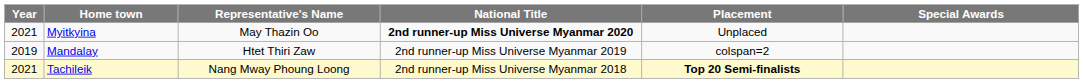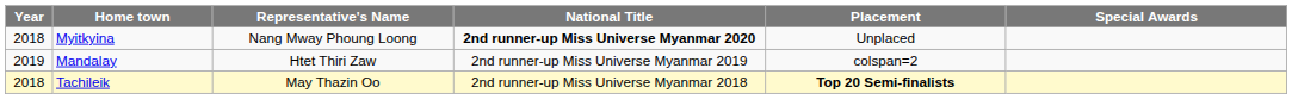Myitkyina | Year: 2021 -> 2018
Myitkyina | Representative's Name: May Thazin Oo -> Nang Mway Phoung Loong
Tachileik | Year: 2021 -> 2018
Tachileik | Representative's Name: Nang Mway Phoung Loong -> May Thazin Oo
